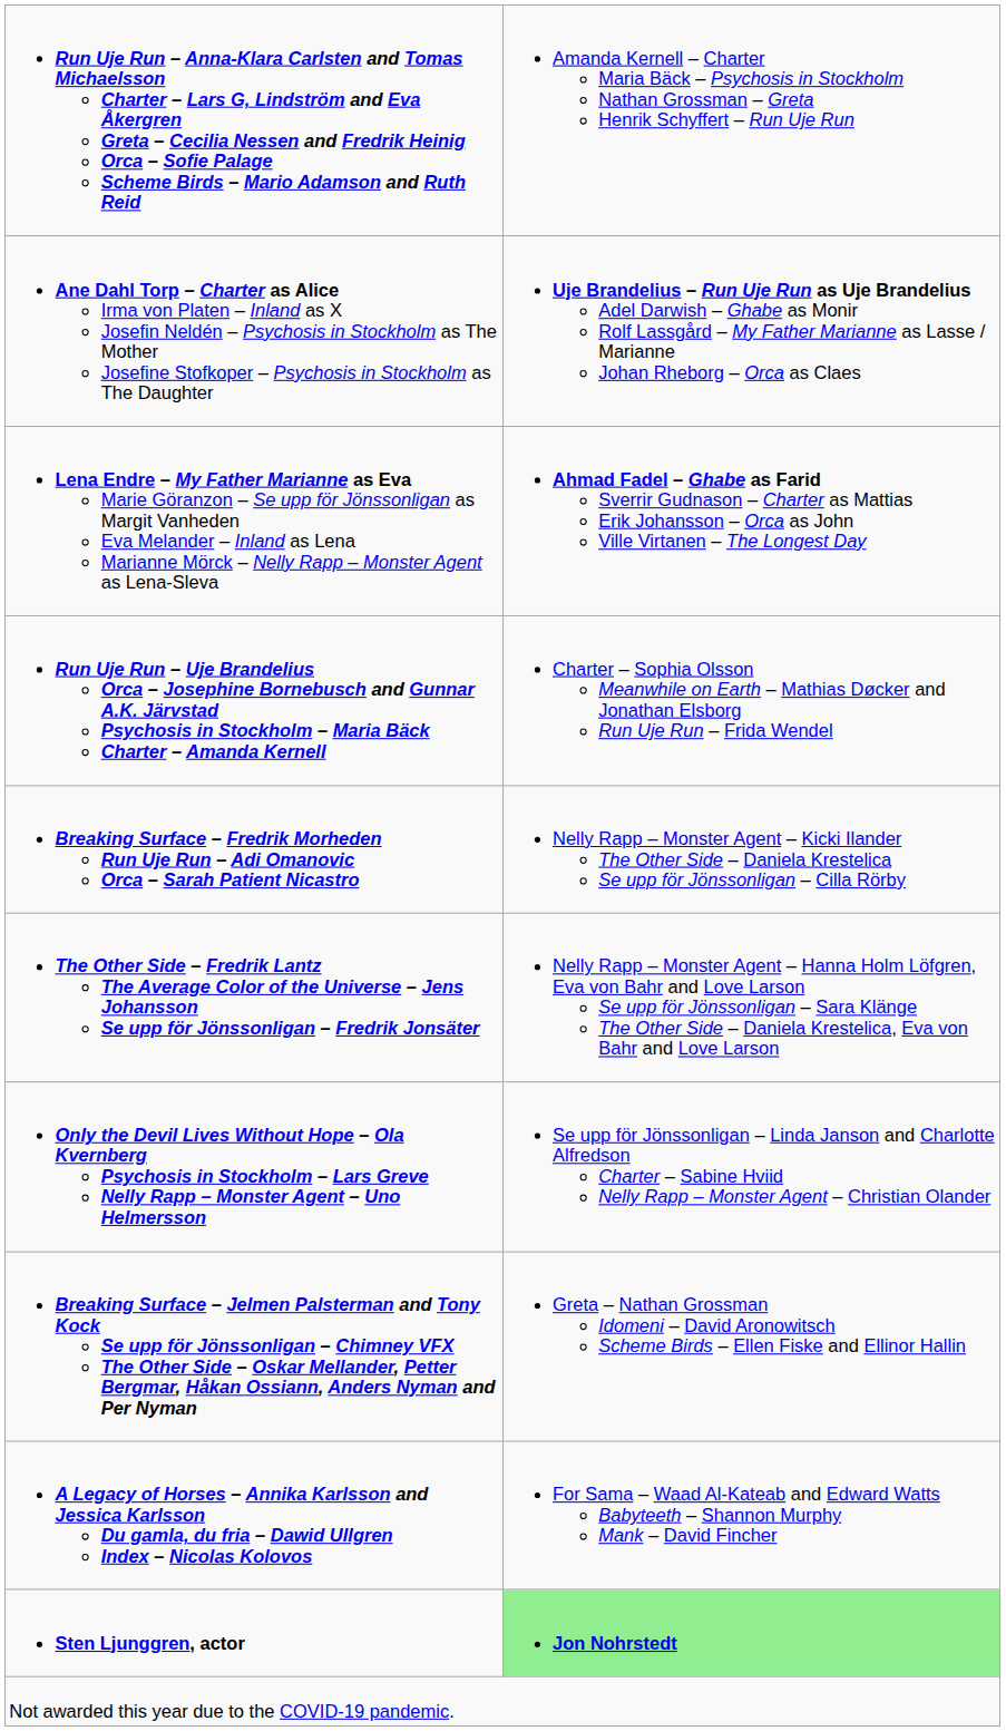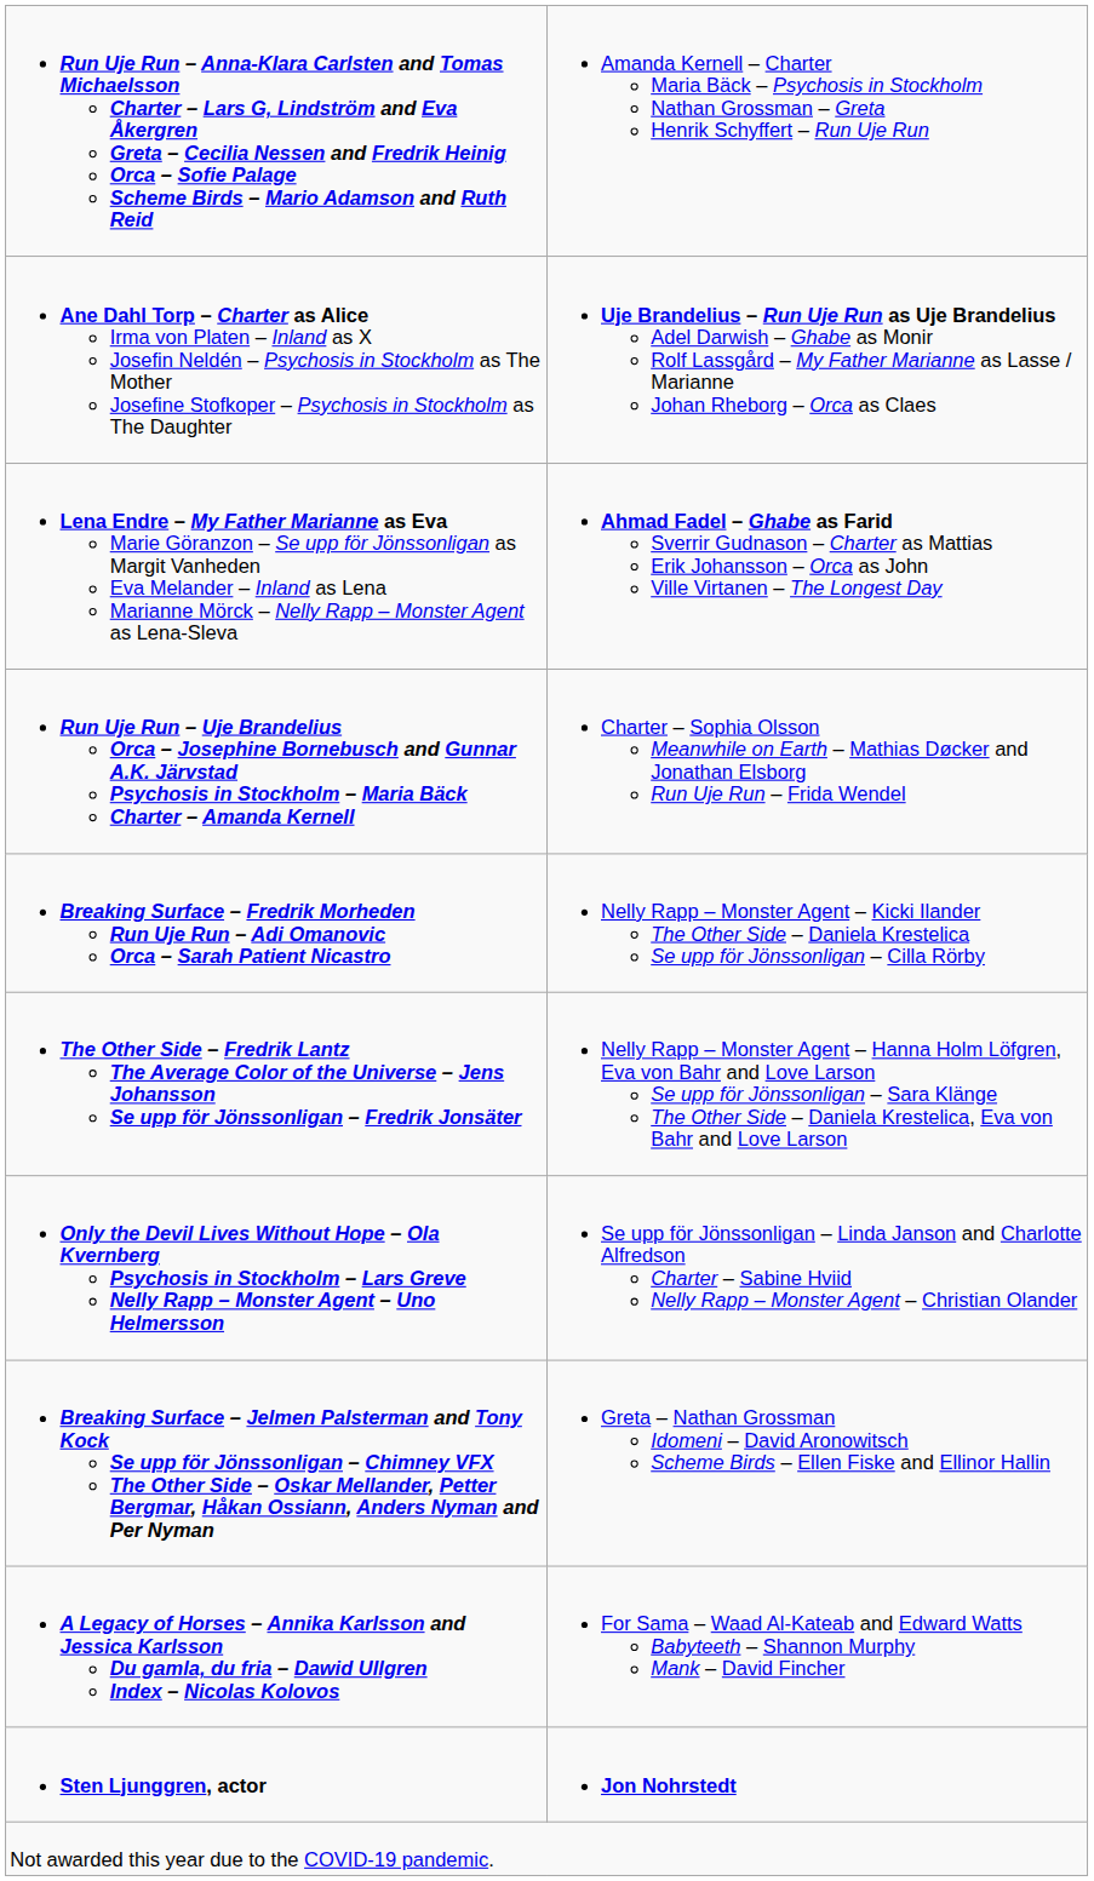Sten Ljunggren, actor | column 2: lightgreen background -> no background
